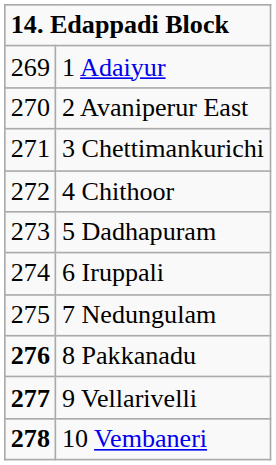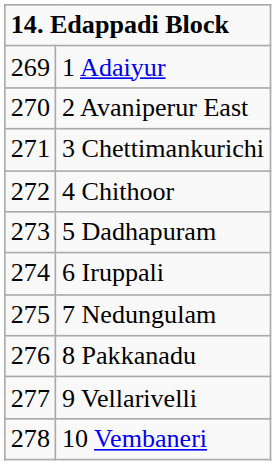8 Pakkanadu | column 1: bold -> normal
9 Vellarivelli | column 1: bold -> normal
10 Vembaneri | column 1: bold -> normal
